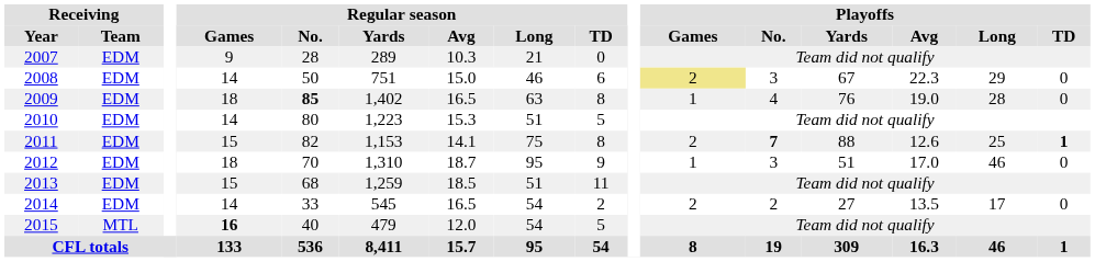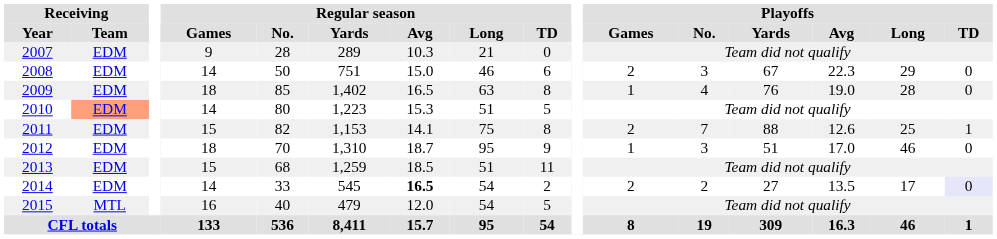2008 | Playoffs / Games: khaki background -> no background
2009 | Regular season / No.: bold -> normal
2010 | Receiving / Team: no background -> lightsalmon background
2011 | Playoffs / No.: bold -> normal
2011 | Playoffs / TD: bold -> normal
2014 | Regular season / Avg: normal -> bold
2014 | Playoffs / TD: no background -> lavender background
2015 | Regular season / Games: bold -> normal
